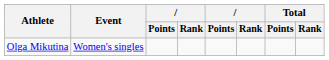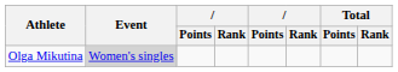Olga Mikutina | Event: no background -> lightgrey background
